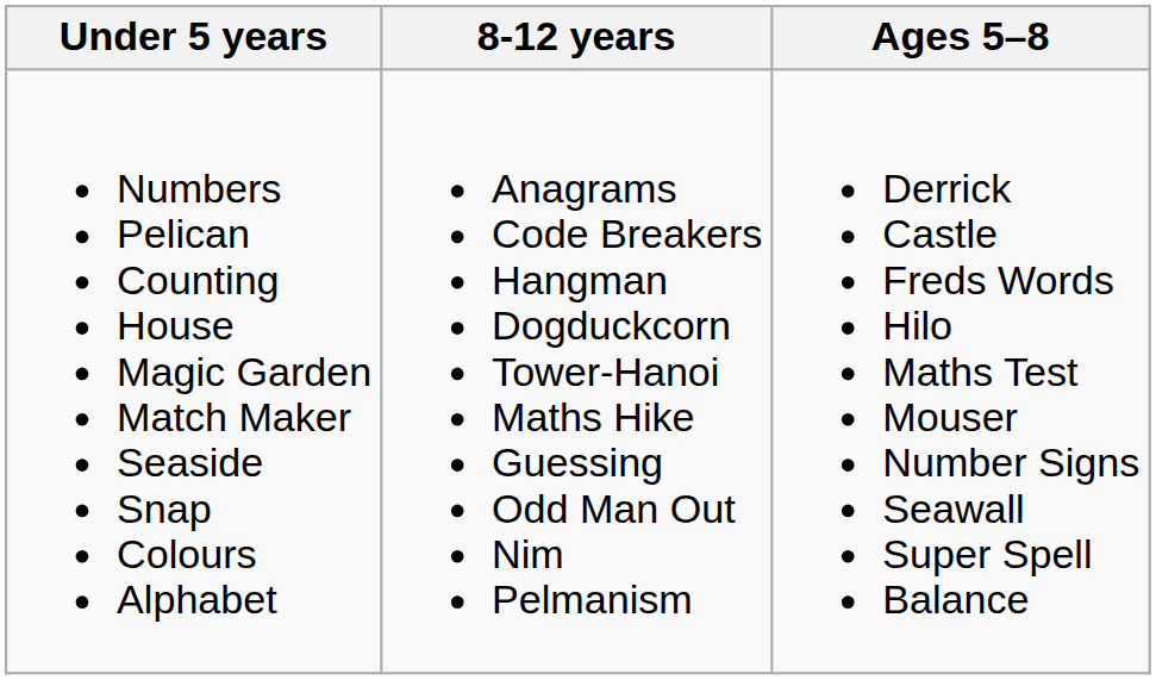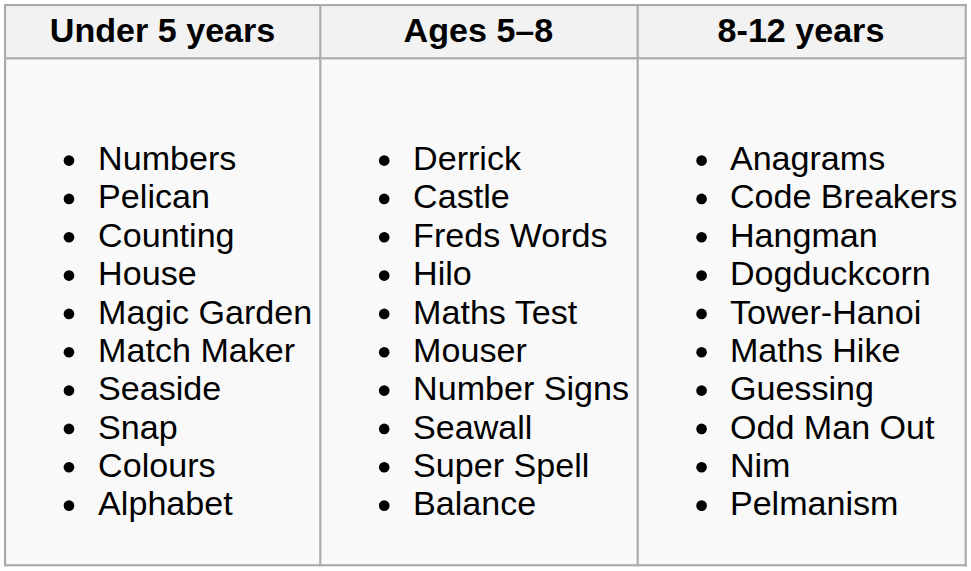columns swapped: Ages 5–8 <-> 8-12 years
